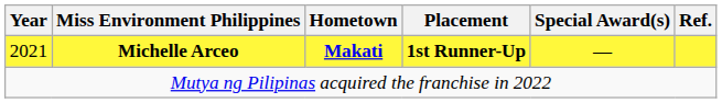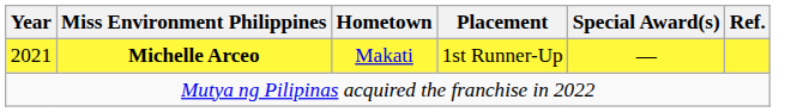2021 | Hometown: bold -> normal
2021 | Placement: bold -> normal
